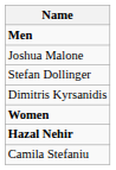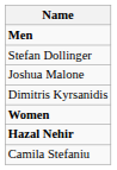row 3 | column 1: Joshua Malone -> Stefan Dollinger
row 4 | column 1: Stefan Dollinger -> Joshua Malone
